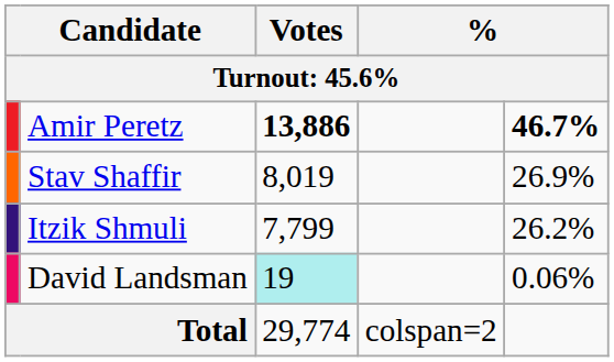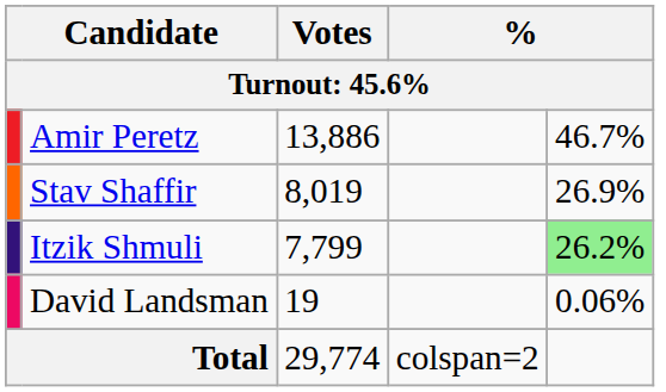Amir Peretz | Votes: bold -> normal
Amir Peretz | column 5: bold -> normal
Itzik Shmuli | column 5: no background -> lightgreen background
David Landsman | Votes: paleturquoise background -> no background
